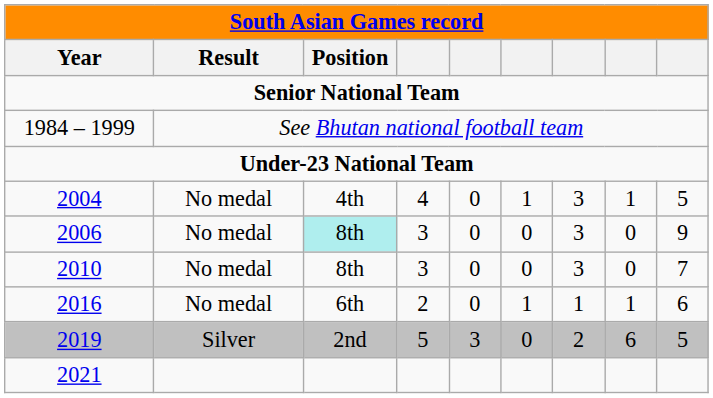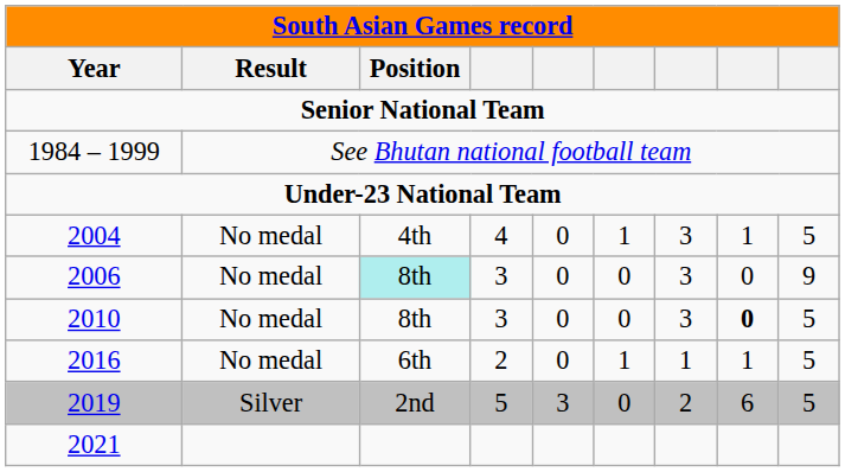2010 | column 8: normal -> bold
2010 | column 9: 7 -> 5
2016 | column 9: 6 -> 5
